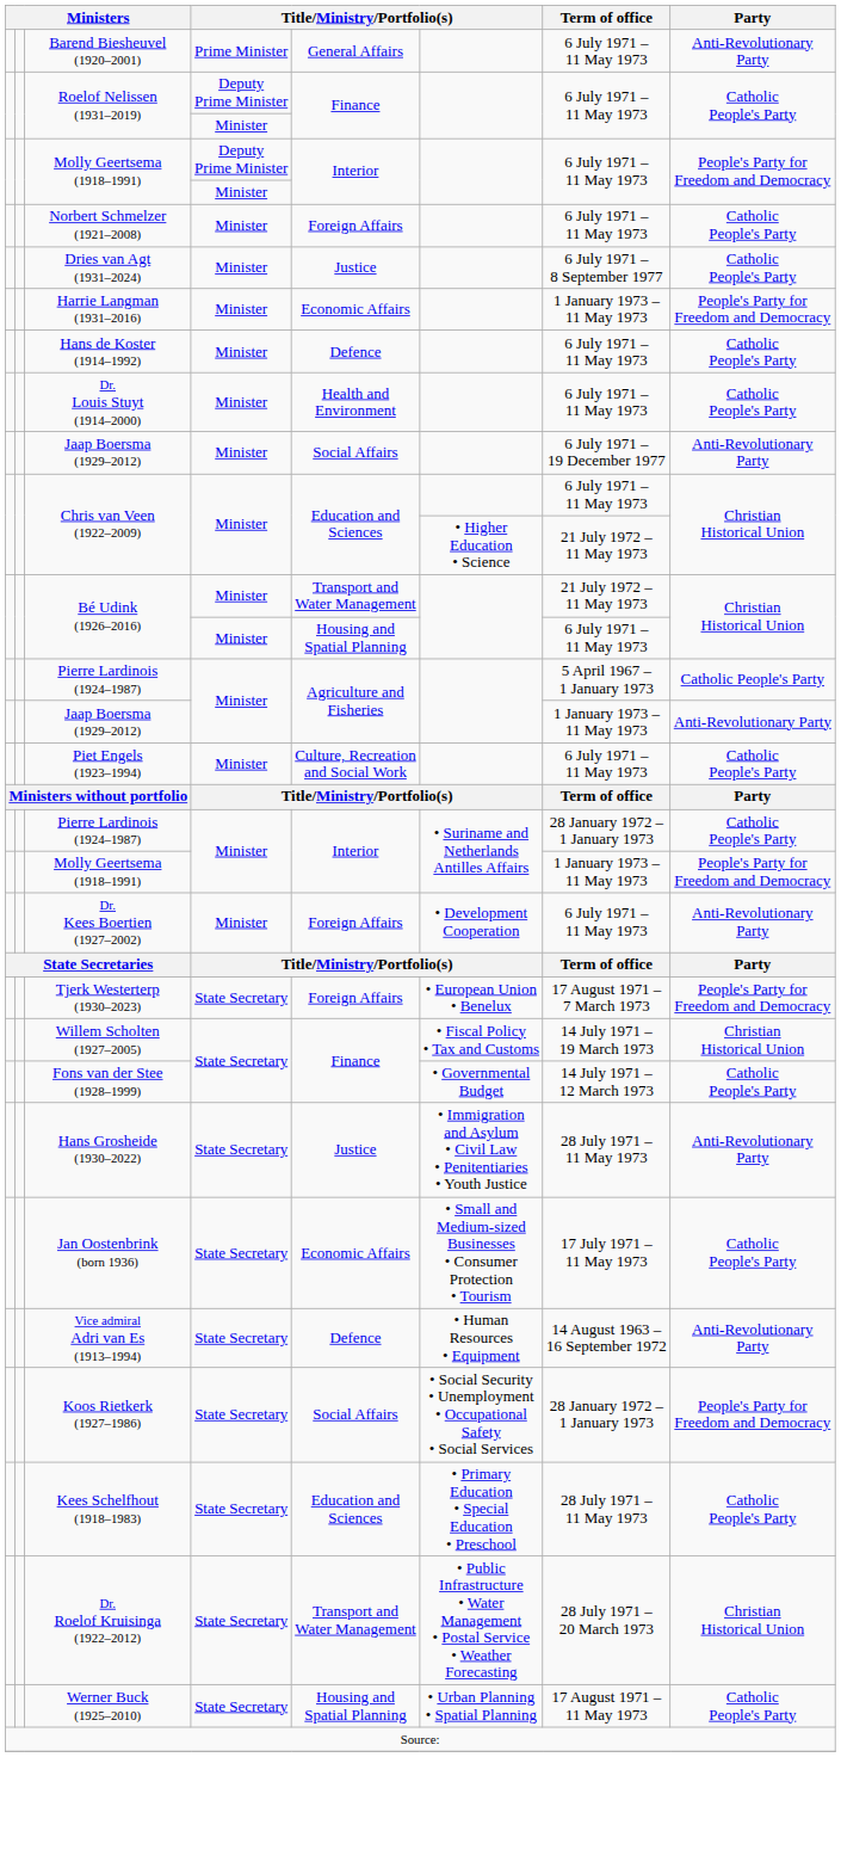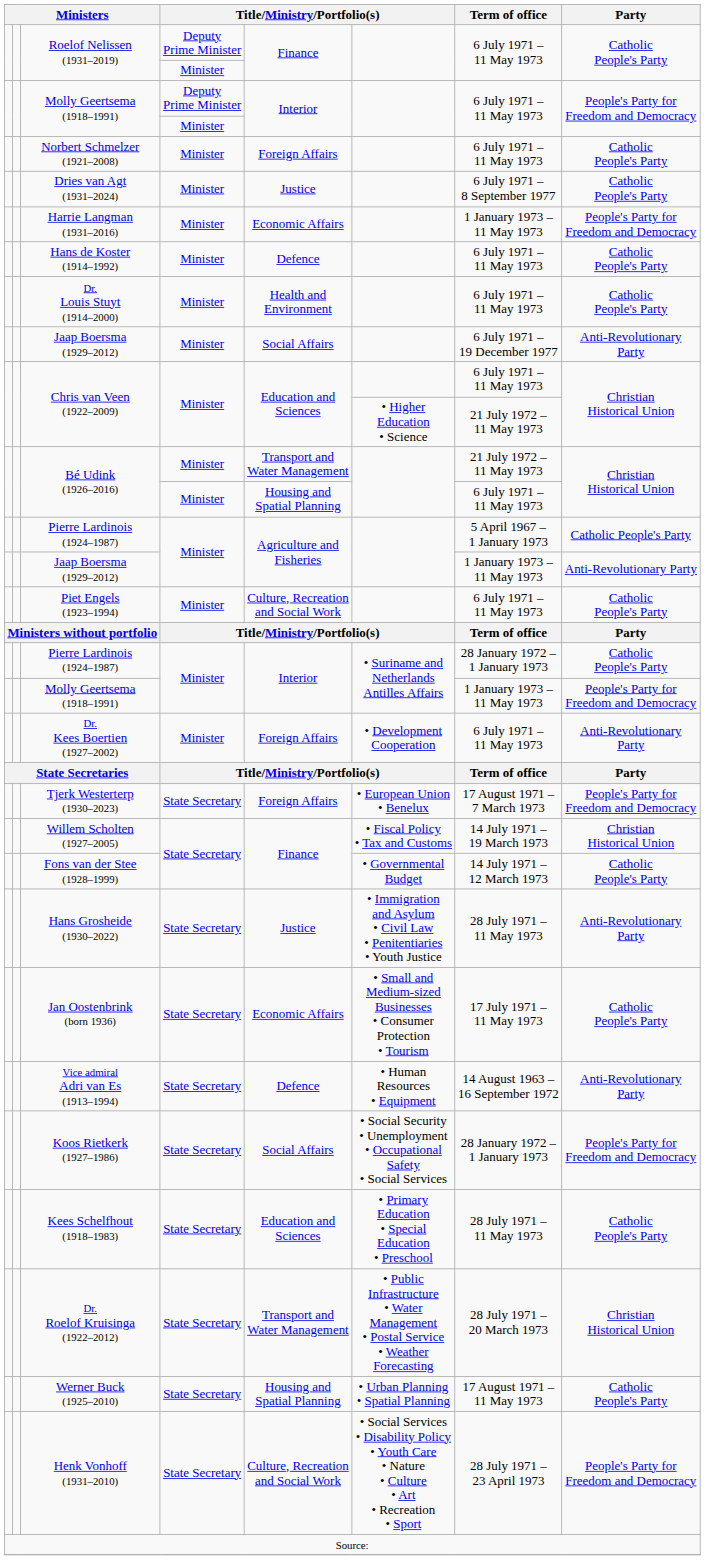- row: Barend Biesheuvel (1920–2001) | Prime Minister | General Affairs | 6 July 1971 – 11 May 1973 | Anti-Revolutionary Party
+ row: Henk Vonhoff (1931–2010) | State Secretary | Culture, Recreation and Social Work | • Social Services • Disability Policy • Youth Care • Nature • Culture • Art • Recreation • Sport | 28 July 1971 – 23 April 1973 | People's Party for Freedom and Democracy
